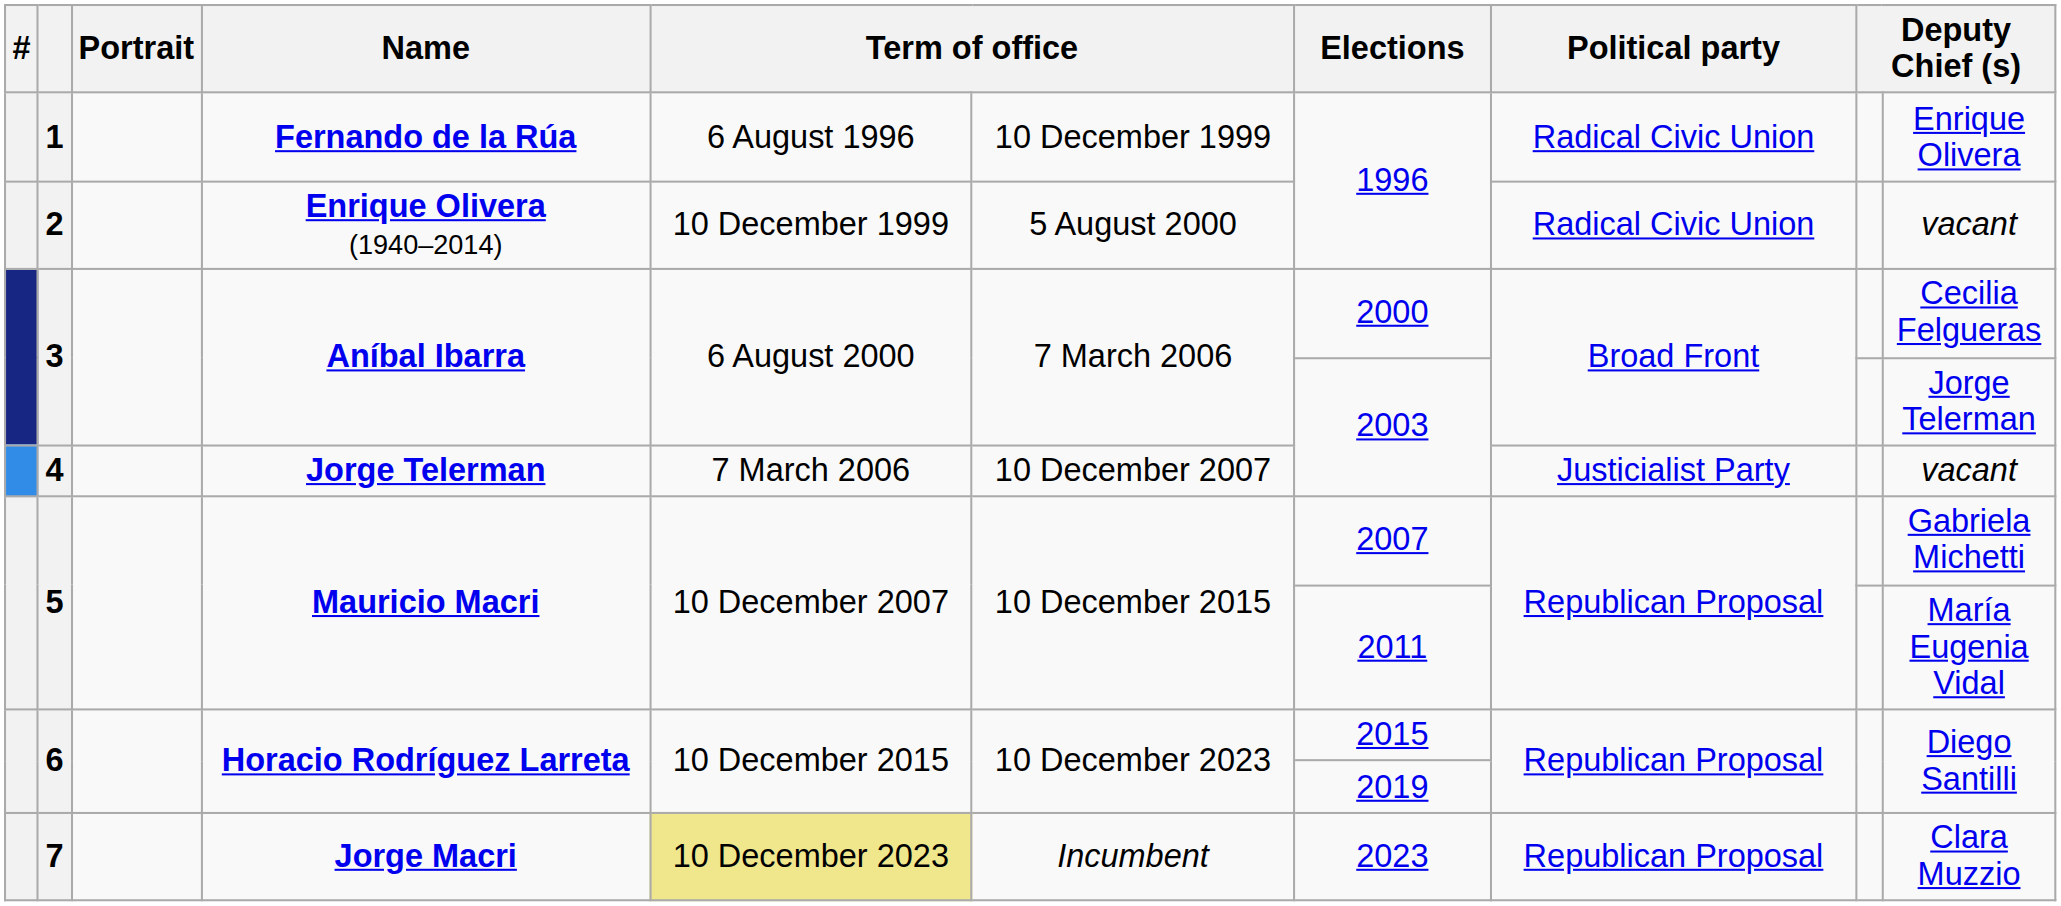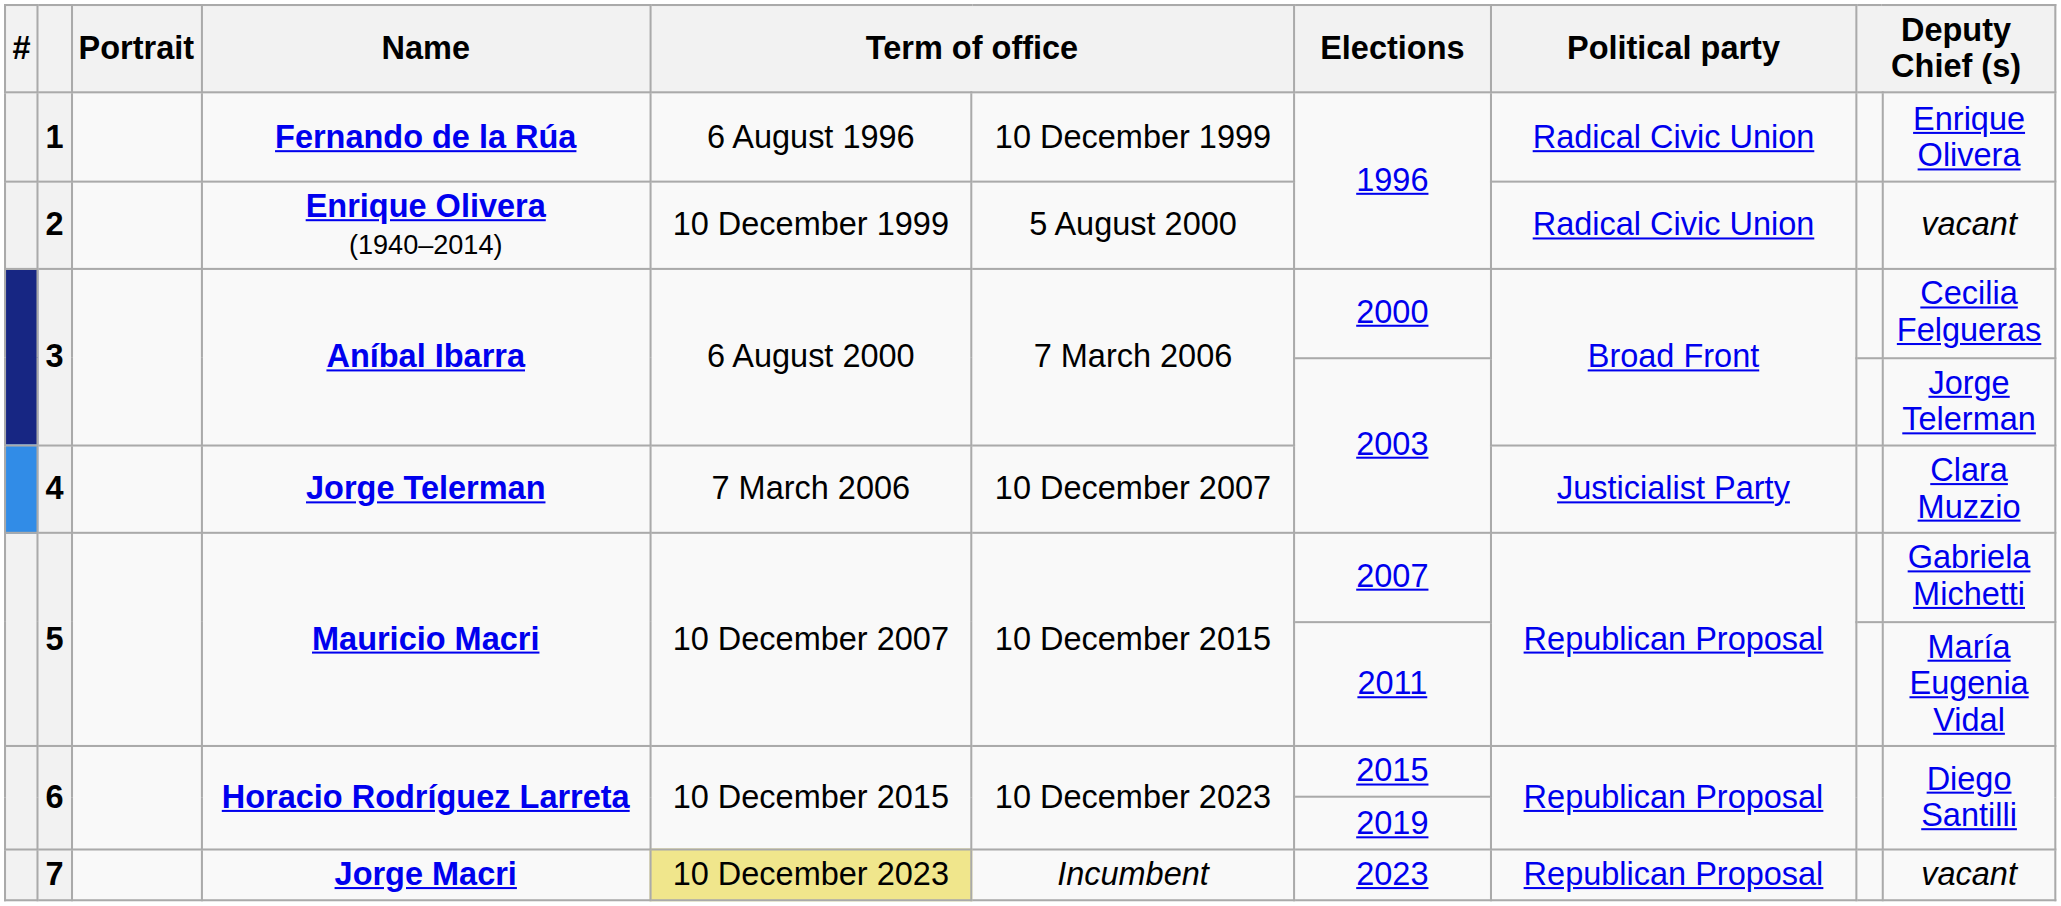4 | column 10: vacant -> Clara Muzzio
7 | column 10: Clara Muzzio -> vacant
